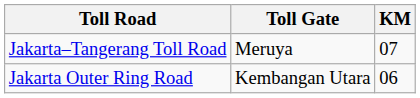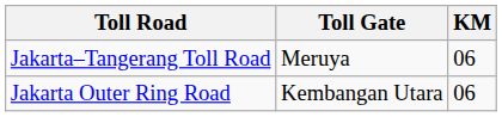Jakarta–Tangerang Toll Road | KM: 07 -> 06
